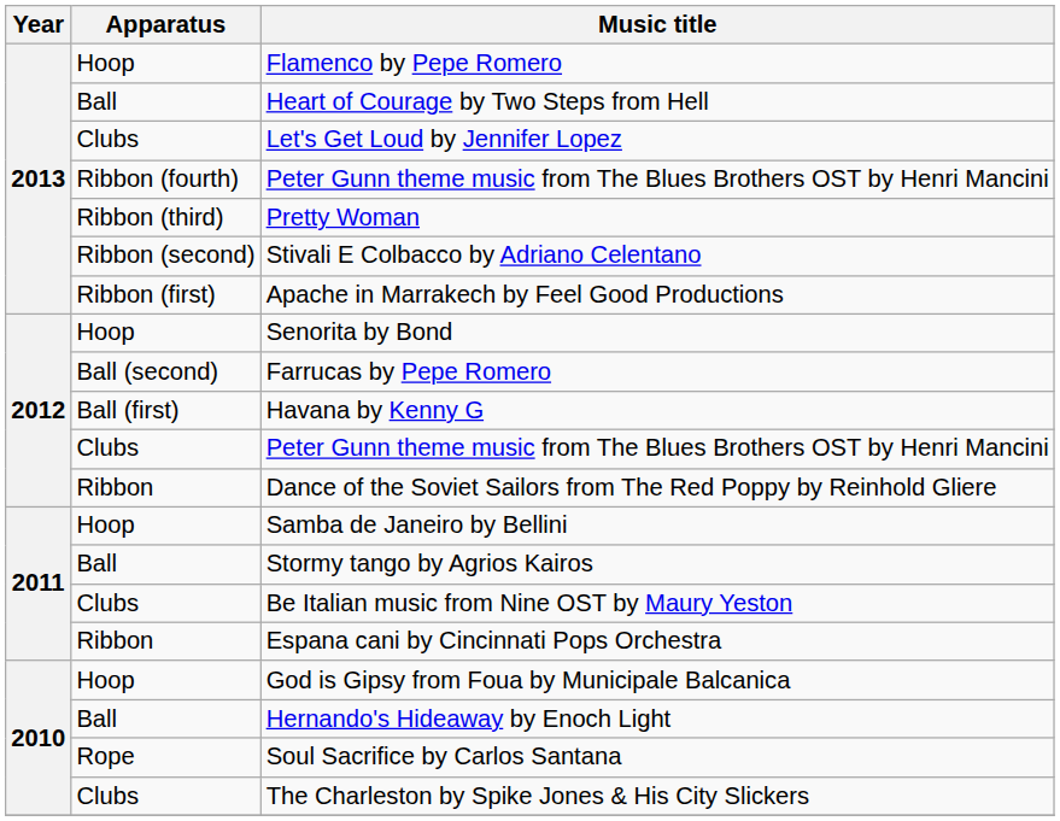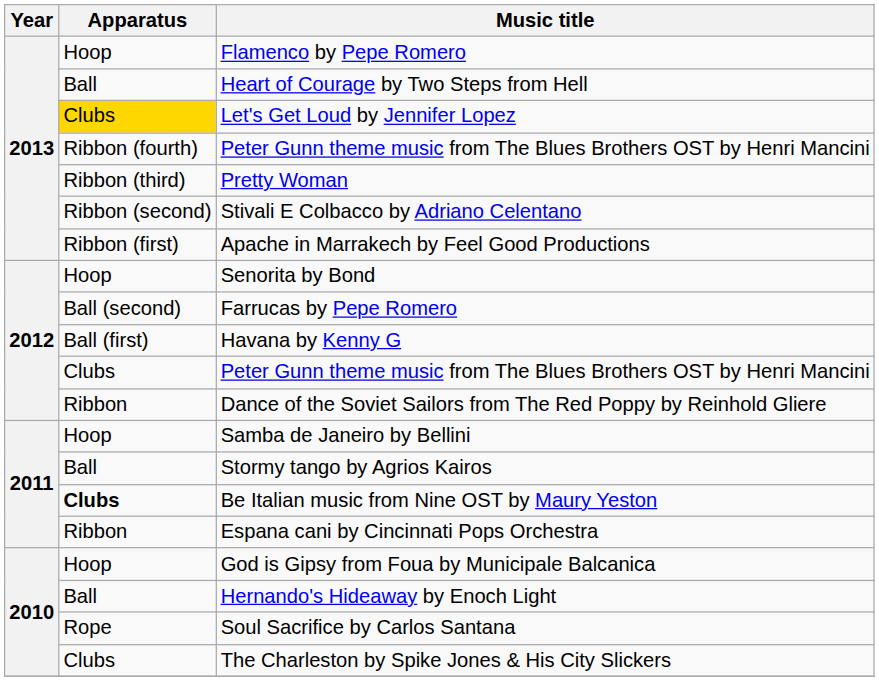Let's Get Loud by Jennifer Lopez | Apparatus: no background -> gold background
Be Italian music from Nine OST by Maury Yeston | Apparatus: normal -> bold
